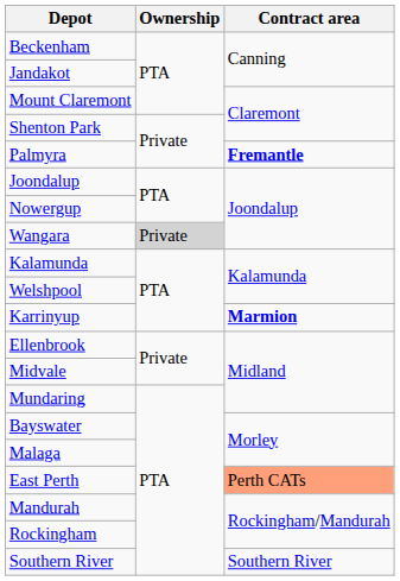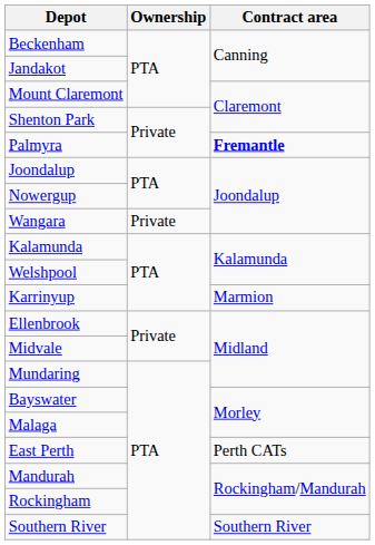Wangara | Ownership: lightgrey background -> no background
Karrinyup | Contract area: bold -> normal
East Perth | Contract area: lightsalmon background -> no background
